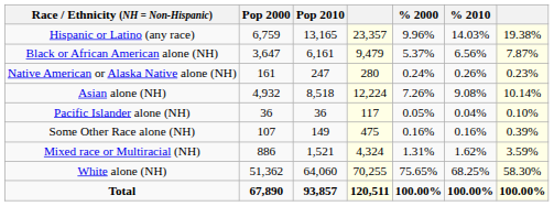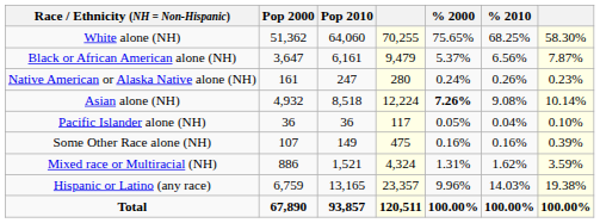rows swapped: White alone (NH) <-> Hispanic or Latino (any race)
Asian alone (NH) | % 2000: normal -> bold
